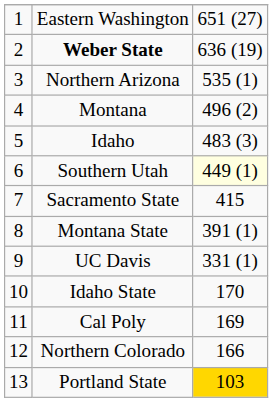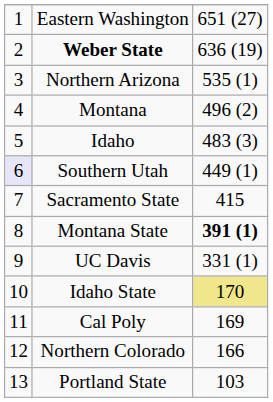Southern Utah | column 1: no background -> lavender background
Southern Utah | column 3: lightyellow background -> no background
Montana State | column 3: normal -> bold
Idaho State | column 3: no background -> khaki background
Portland State | column 3: gold background -> no background
